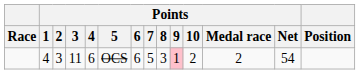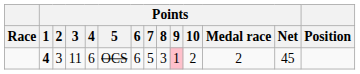row 3 | Points / 1: normal -> bold
row 3 | Points / Net: 54 -> 45
